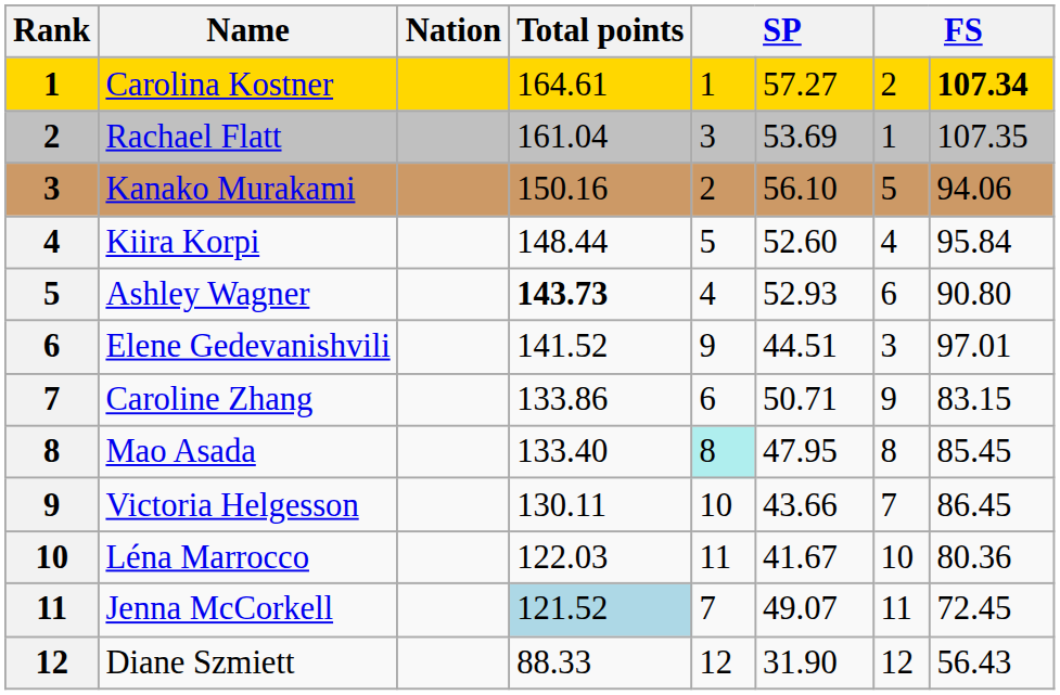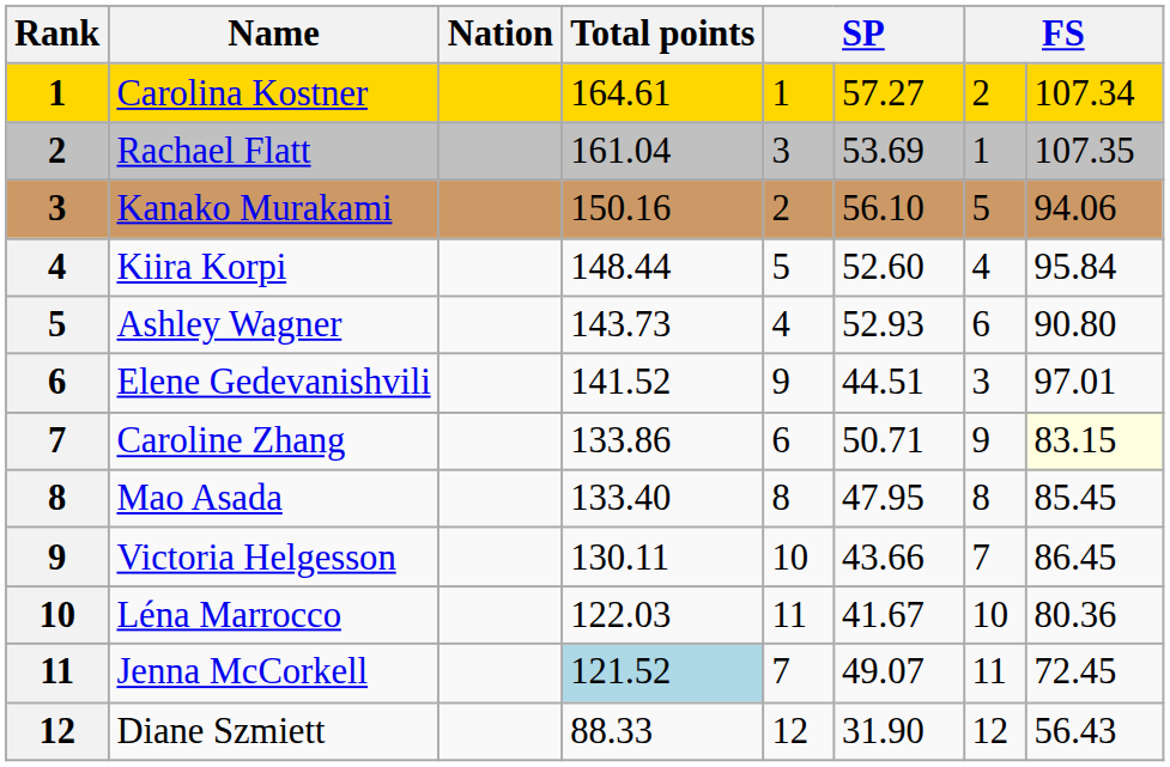Carolina Kostner | column 8: bold -> normal
Ashley Wagner | Total points: bold -> normal
Caroline Zhang | column 8: no background -> lightyellow background
Mao Asada | column 5: paleturquoise background -> no background
